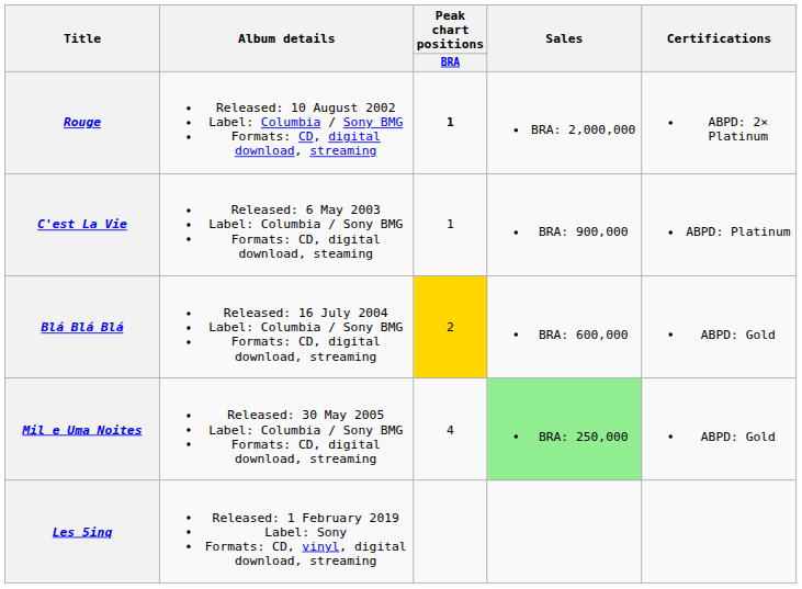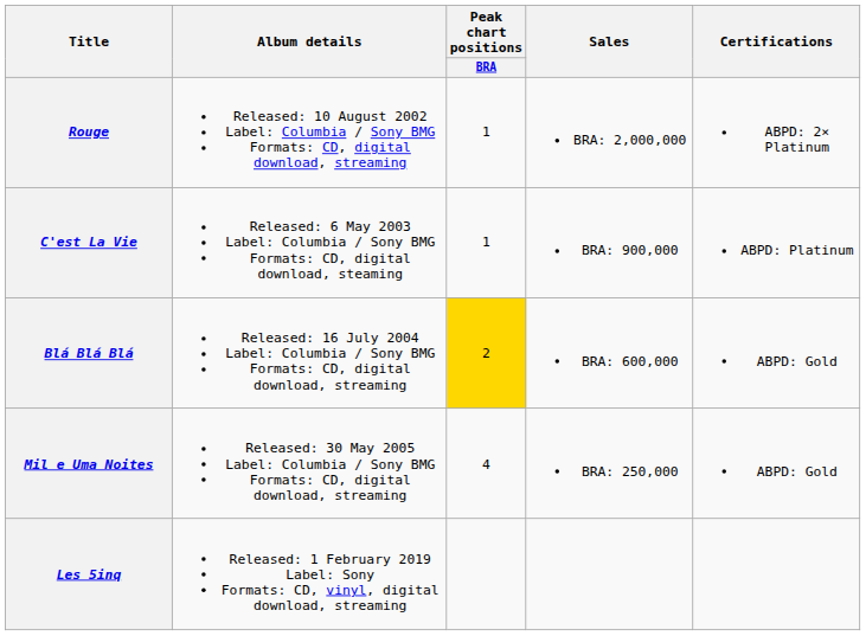Rouge | Peak chart positions / BRA: bold -> normal
Mil e Uma Noites | Sales: lightgreen background -> no background
